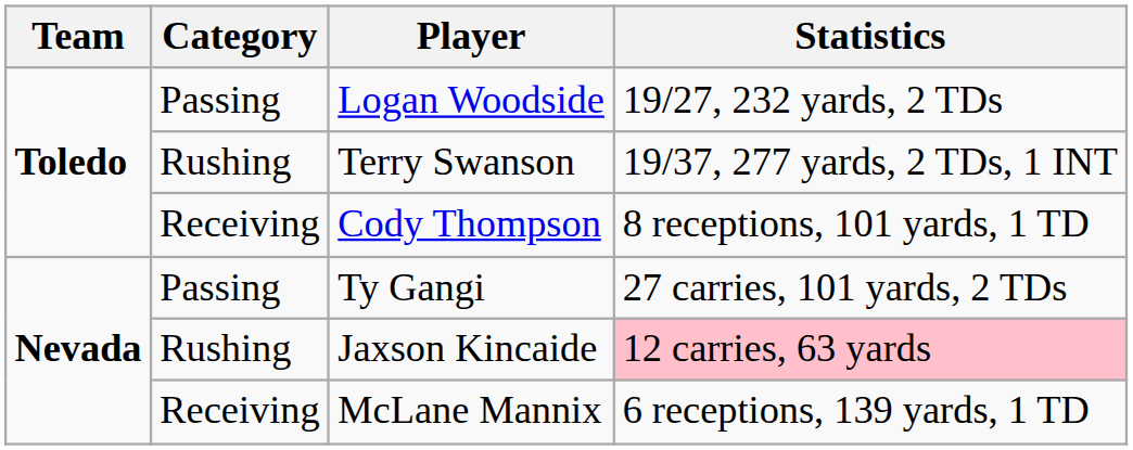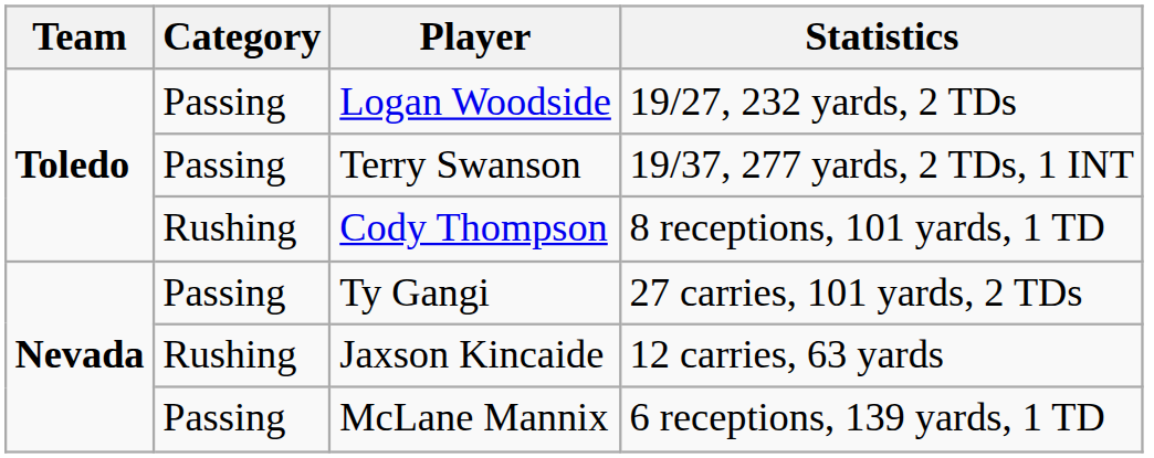Terry Swanson | Category: Rushing -> Passing
Cody Thompson | Category: Receiving -> Rushing
Jaxson Kincaide | Statistics: pink background -> no background
McLane Mannix | Category: Receiving -> Passing
